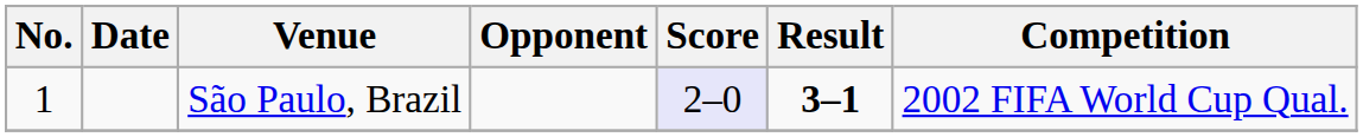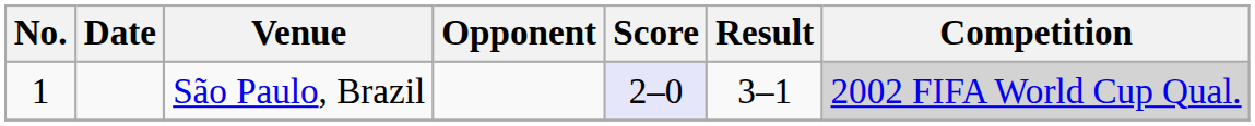São Paulo, Brazil | Result: bold -> normal
São Paulo, Brazil | Competition: no background -> lightgrey background
